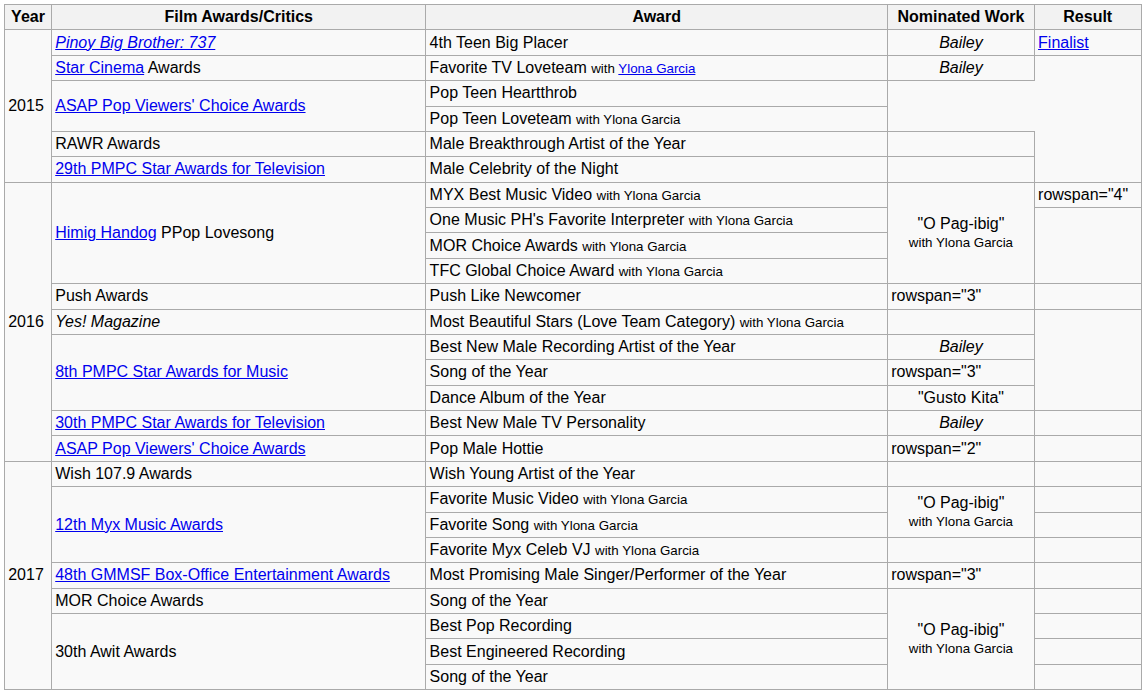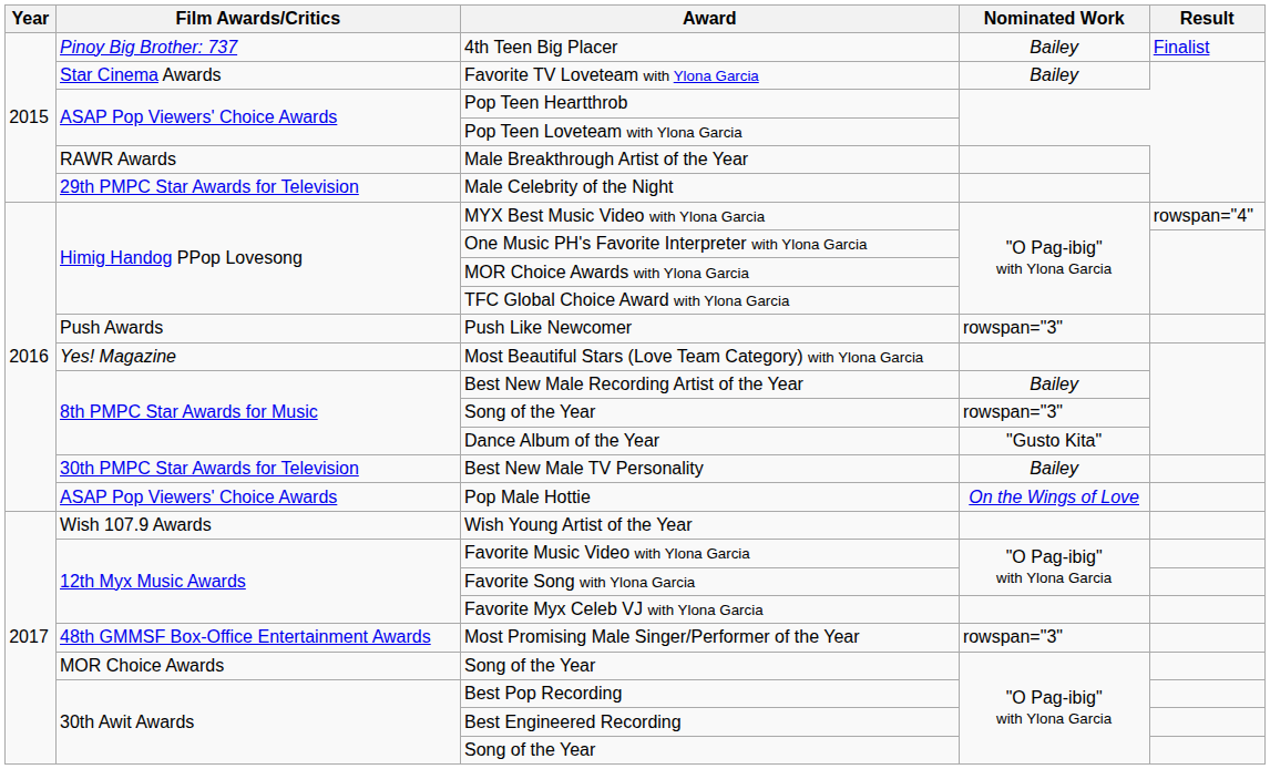Pop Male Hottie | Nominated Work: rowspan="2" -> On the Wings of Love
